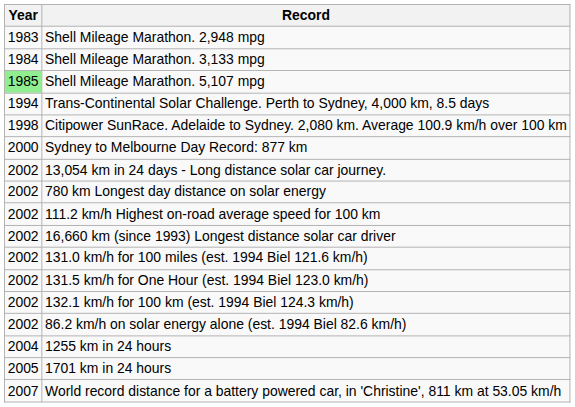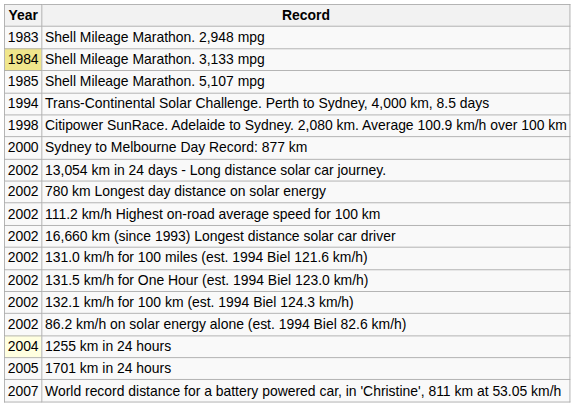Shell Mileage Marathon. 3,133 mpg | Year: no background -> khaki background
Shell Mileage Marathon. 5,107 mpg | Year: lightgreen background -> no background
1255 km in 24 hours | Year: no background -> lightyellow background
